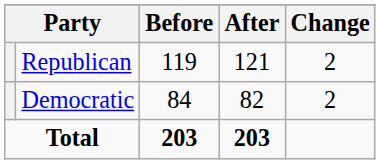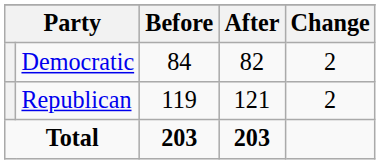rows swapped: Republican <-> Democratic
